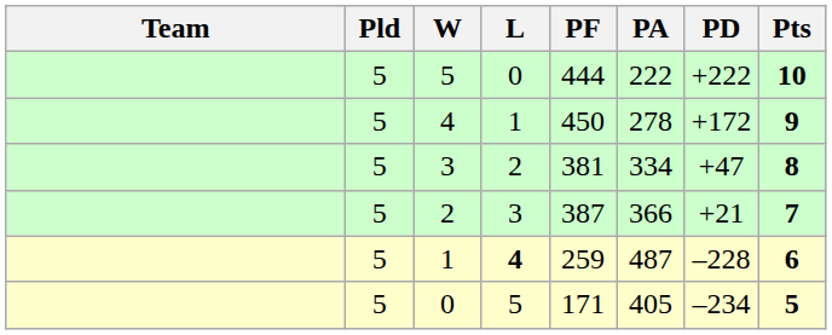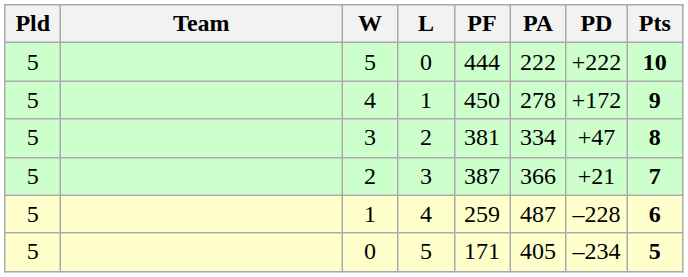columns swapped: Team <-> Pld
row 6 | L: bold -> normal
